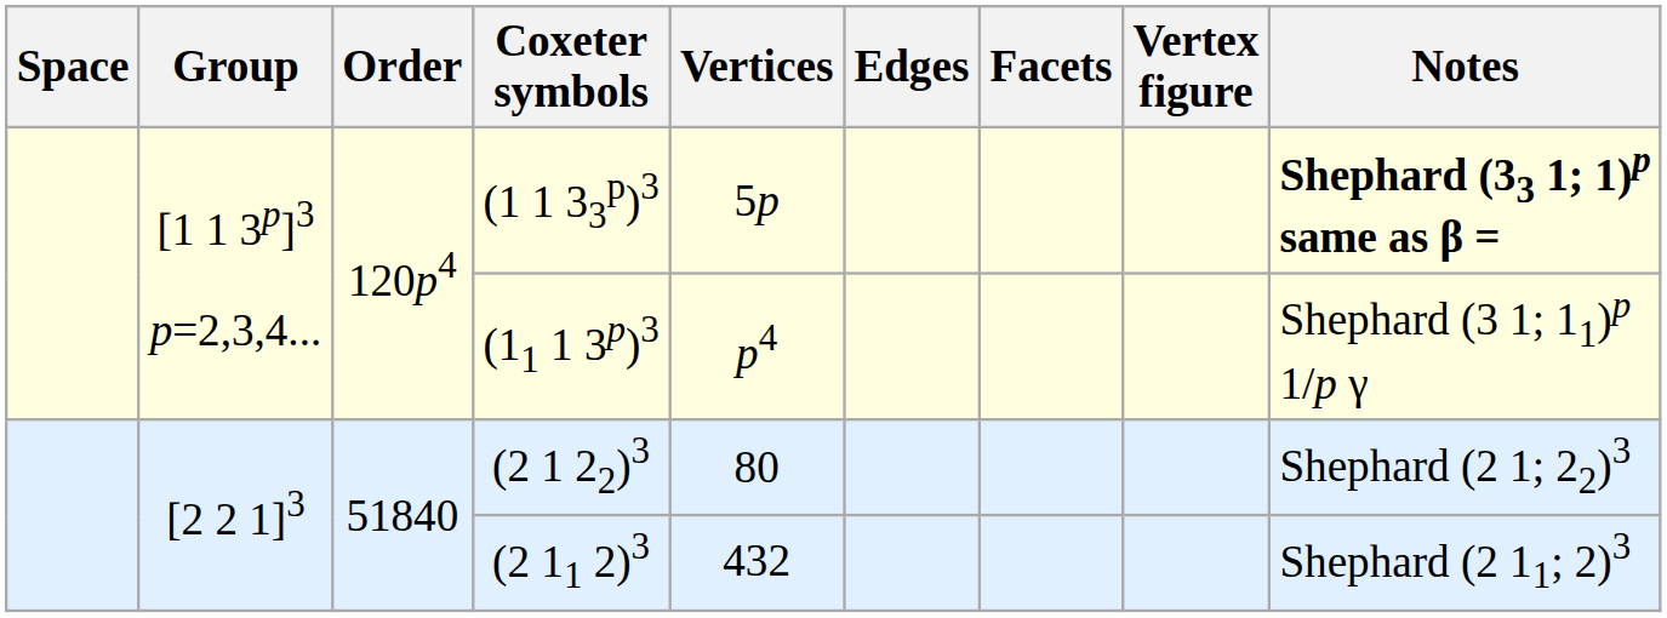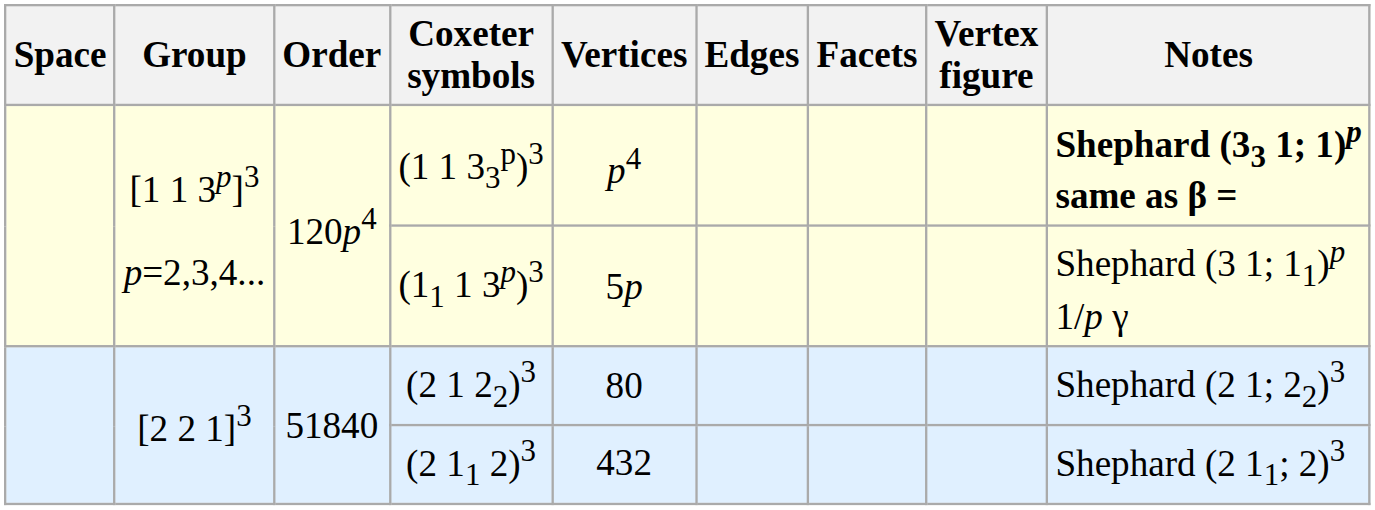(1 1 33p)3 | Vertices: 5p -> p4
(11 1 3p)3 | Vertices: p4 -> 5p
